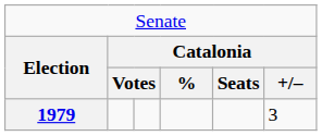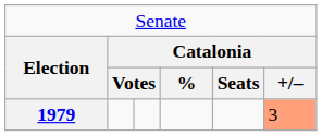1979 | column 6: no background -> lightsalmon background
